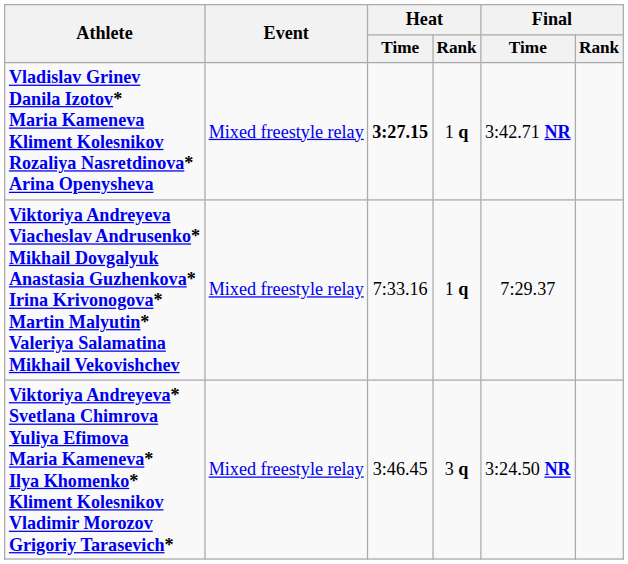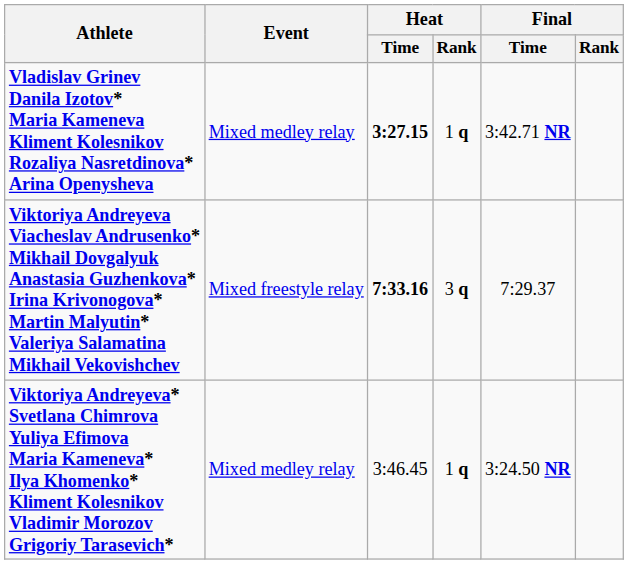row 3 | Event: Mixed freestyle relay -> Mixed medley relay
row 4 | Heat / Time: normal -> bold
row 4 | Heat / Rank: 1 q -> 3 q
row 5 | Event: Mixed freestyle relay -> Mixed medley relay
row 5 | Heat / Rank: 3 q -> 1 q
